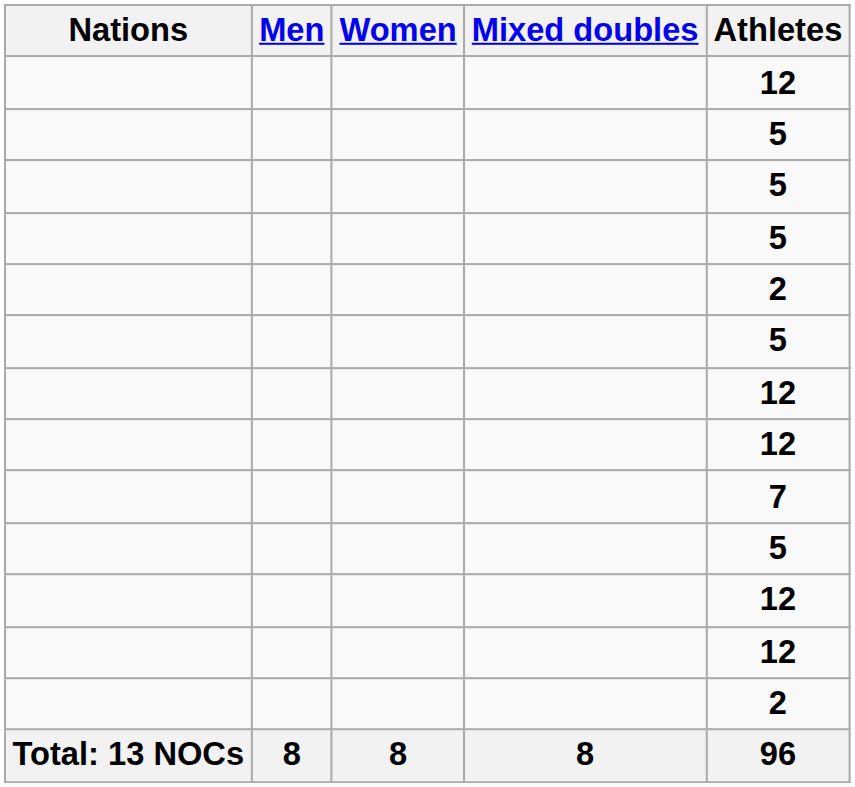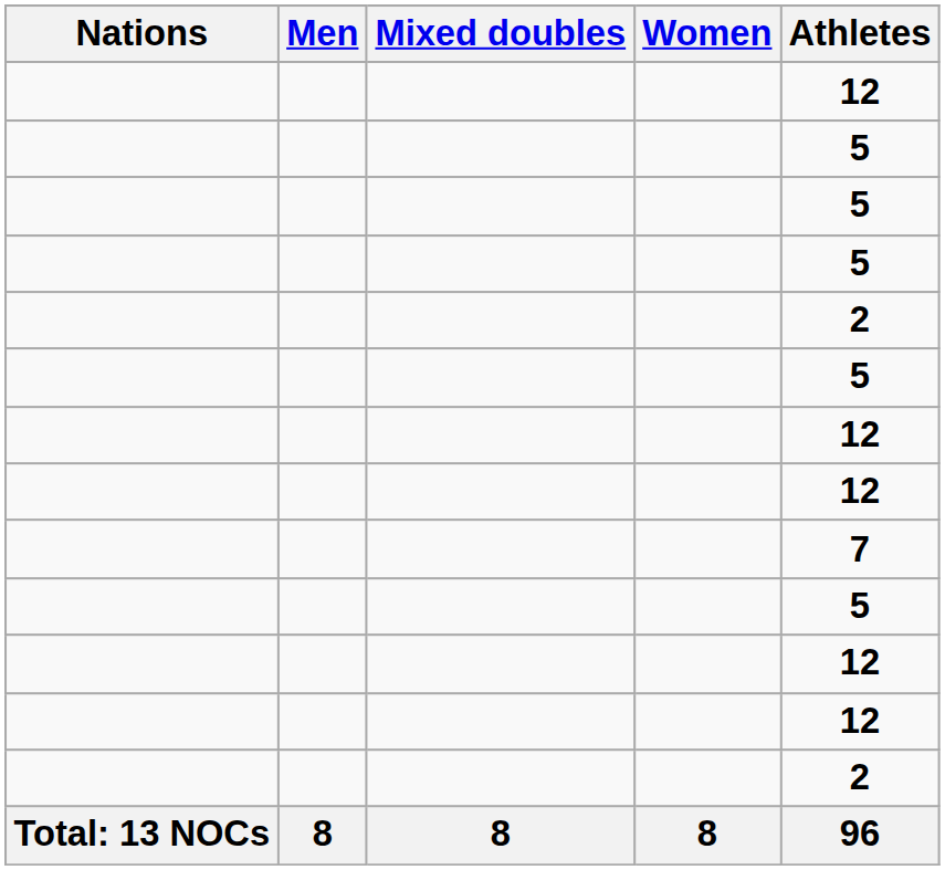columns swapped: Women <-> Mixed doubles
